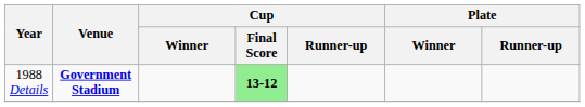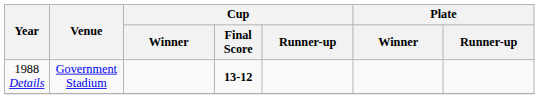1988 Details | Venue: bold -> normal
1988 Details | Cup / Final Score: lightgreen background -> no background
